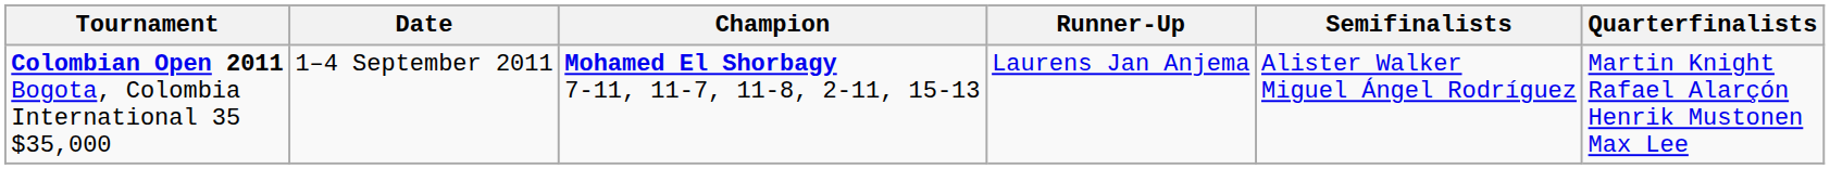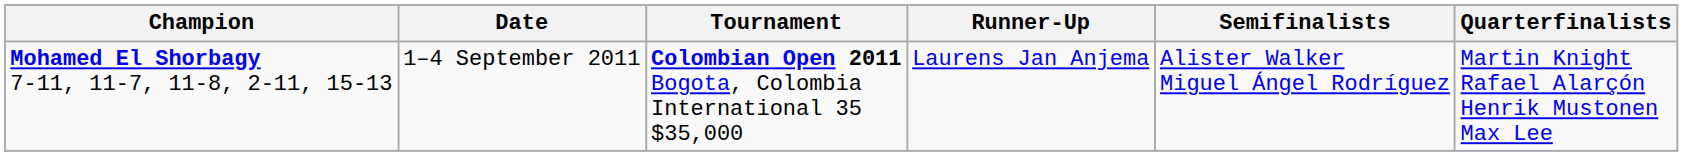columns swapped: Tournament <-> Champion
